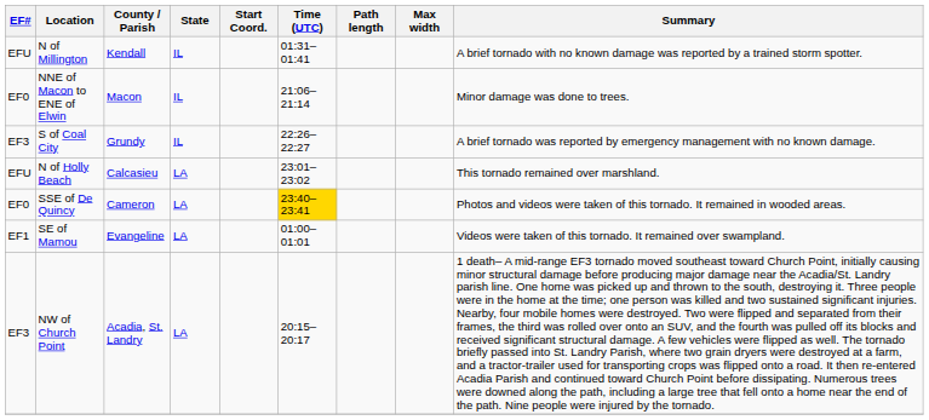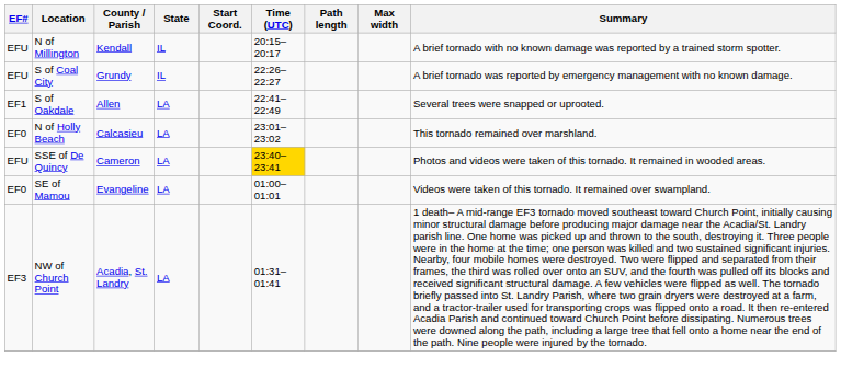N of Millington | Time (UTC): 01:31–01:41 -> 20:15–20:17
- row: EF0 | NNE of Macon to ENE of Elwin | Macon | IL | 21:06–21:14 | Minor damage was done to trees.
S of Coal City | EF#: EF3 -> EFU
+ row: EF1 | S of Oakdale | Allen | LA | 22:41–22:49 | Several trees were snapped or uprooted.
N of Holly Beach | EF#: EFU -> EF0
SSE of De Quincy | EF#: EF0 -> EFU
SE of Mamou | EF#: EF1 -> EF0
NW of Church Point | Time (UTC): 20:15–20:17 -> 01:31–01:41
